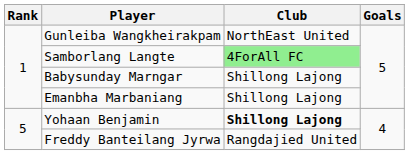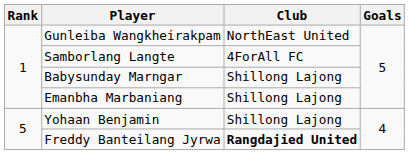Samborlang Langte | Club: lightgreen background -> no background
Yohaan Benjamin | Club: bold -> normal
Freddy Banteilang Jyrwa | Club: normal -> bold
